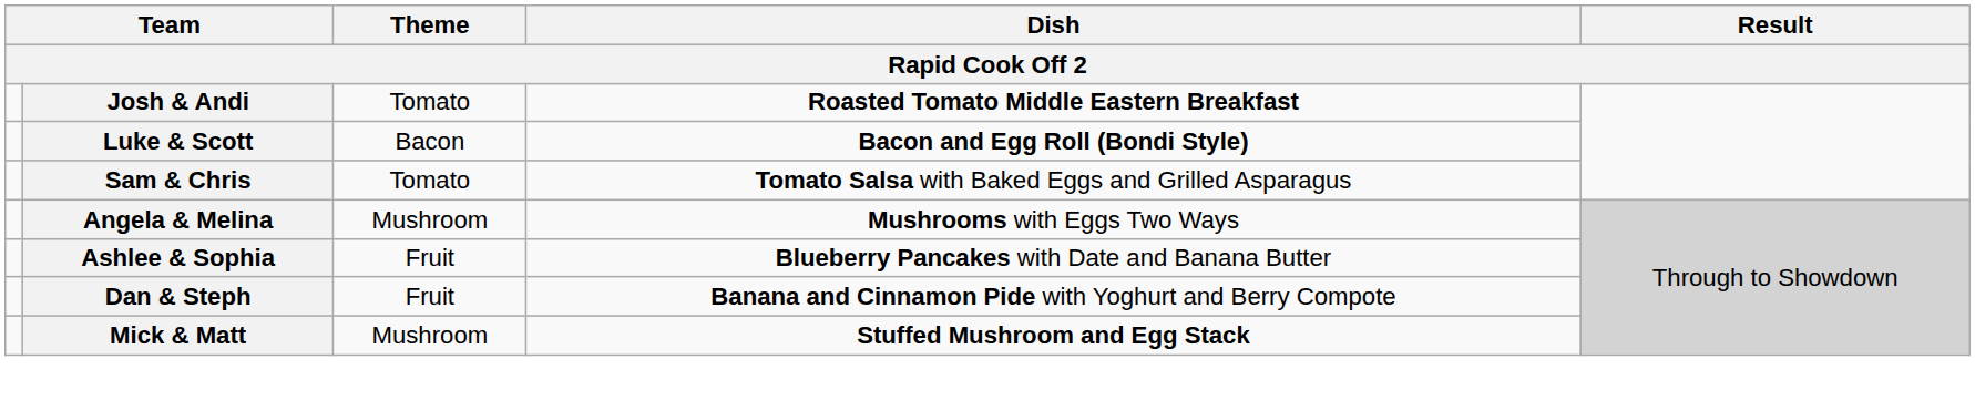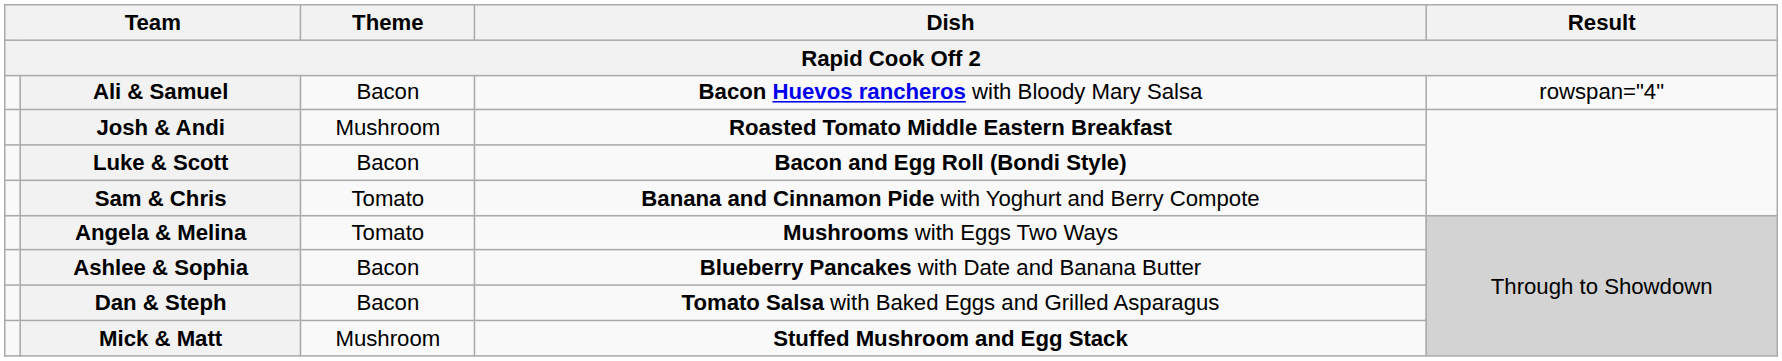+ row: Ali & Samuel | Bacon | Bacon Huevos rancheros with Bloody Mary Salsa | rowspan="4"
Josh & Andi | Theme: Tomato -> Mushroom
Sam & Chris | Dish: Tomato Salsa with Baked Eggs and Grilled Asparagus -> Banana and Cinnamon Pide with Yoghurt and Berry Compote
Angela & Melina | Theme: Mushroom -> Tomato
Ashlee & Sophia | Theme: Fruit -> Bacon
Dan & Steph | Theme: Fruit -> Bacon
Dan & Steph | Dish: Banana and Cinnamon Pide with Yoghurt and Berry Compote -> Tomato Salsa with Baked Eggs and Grilled Asparagus
